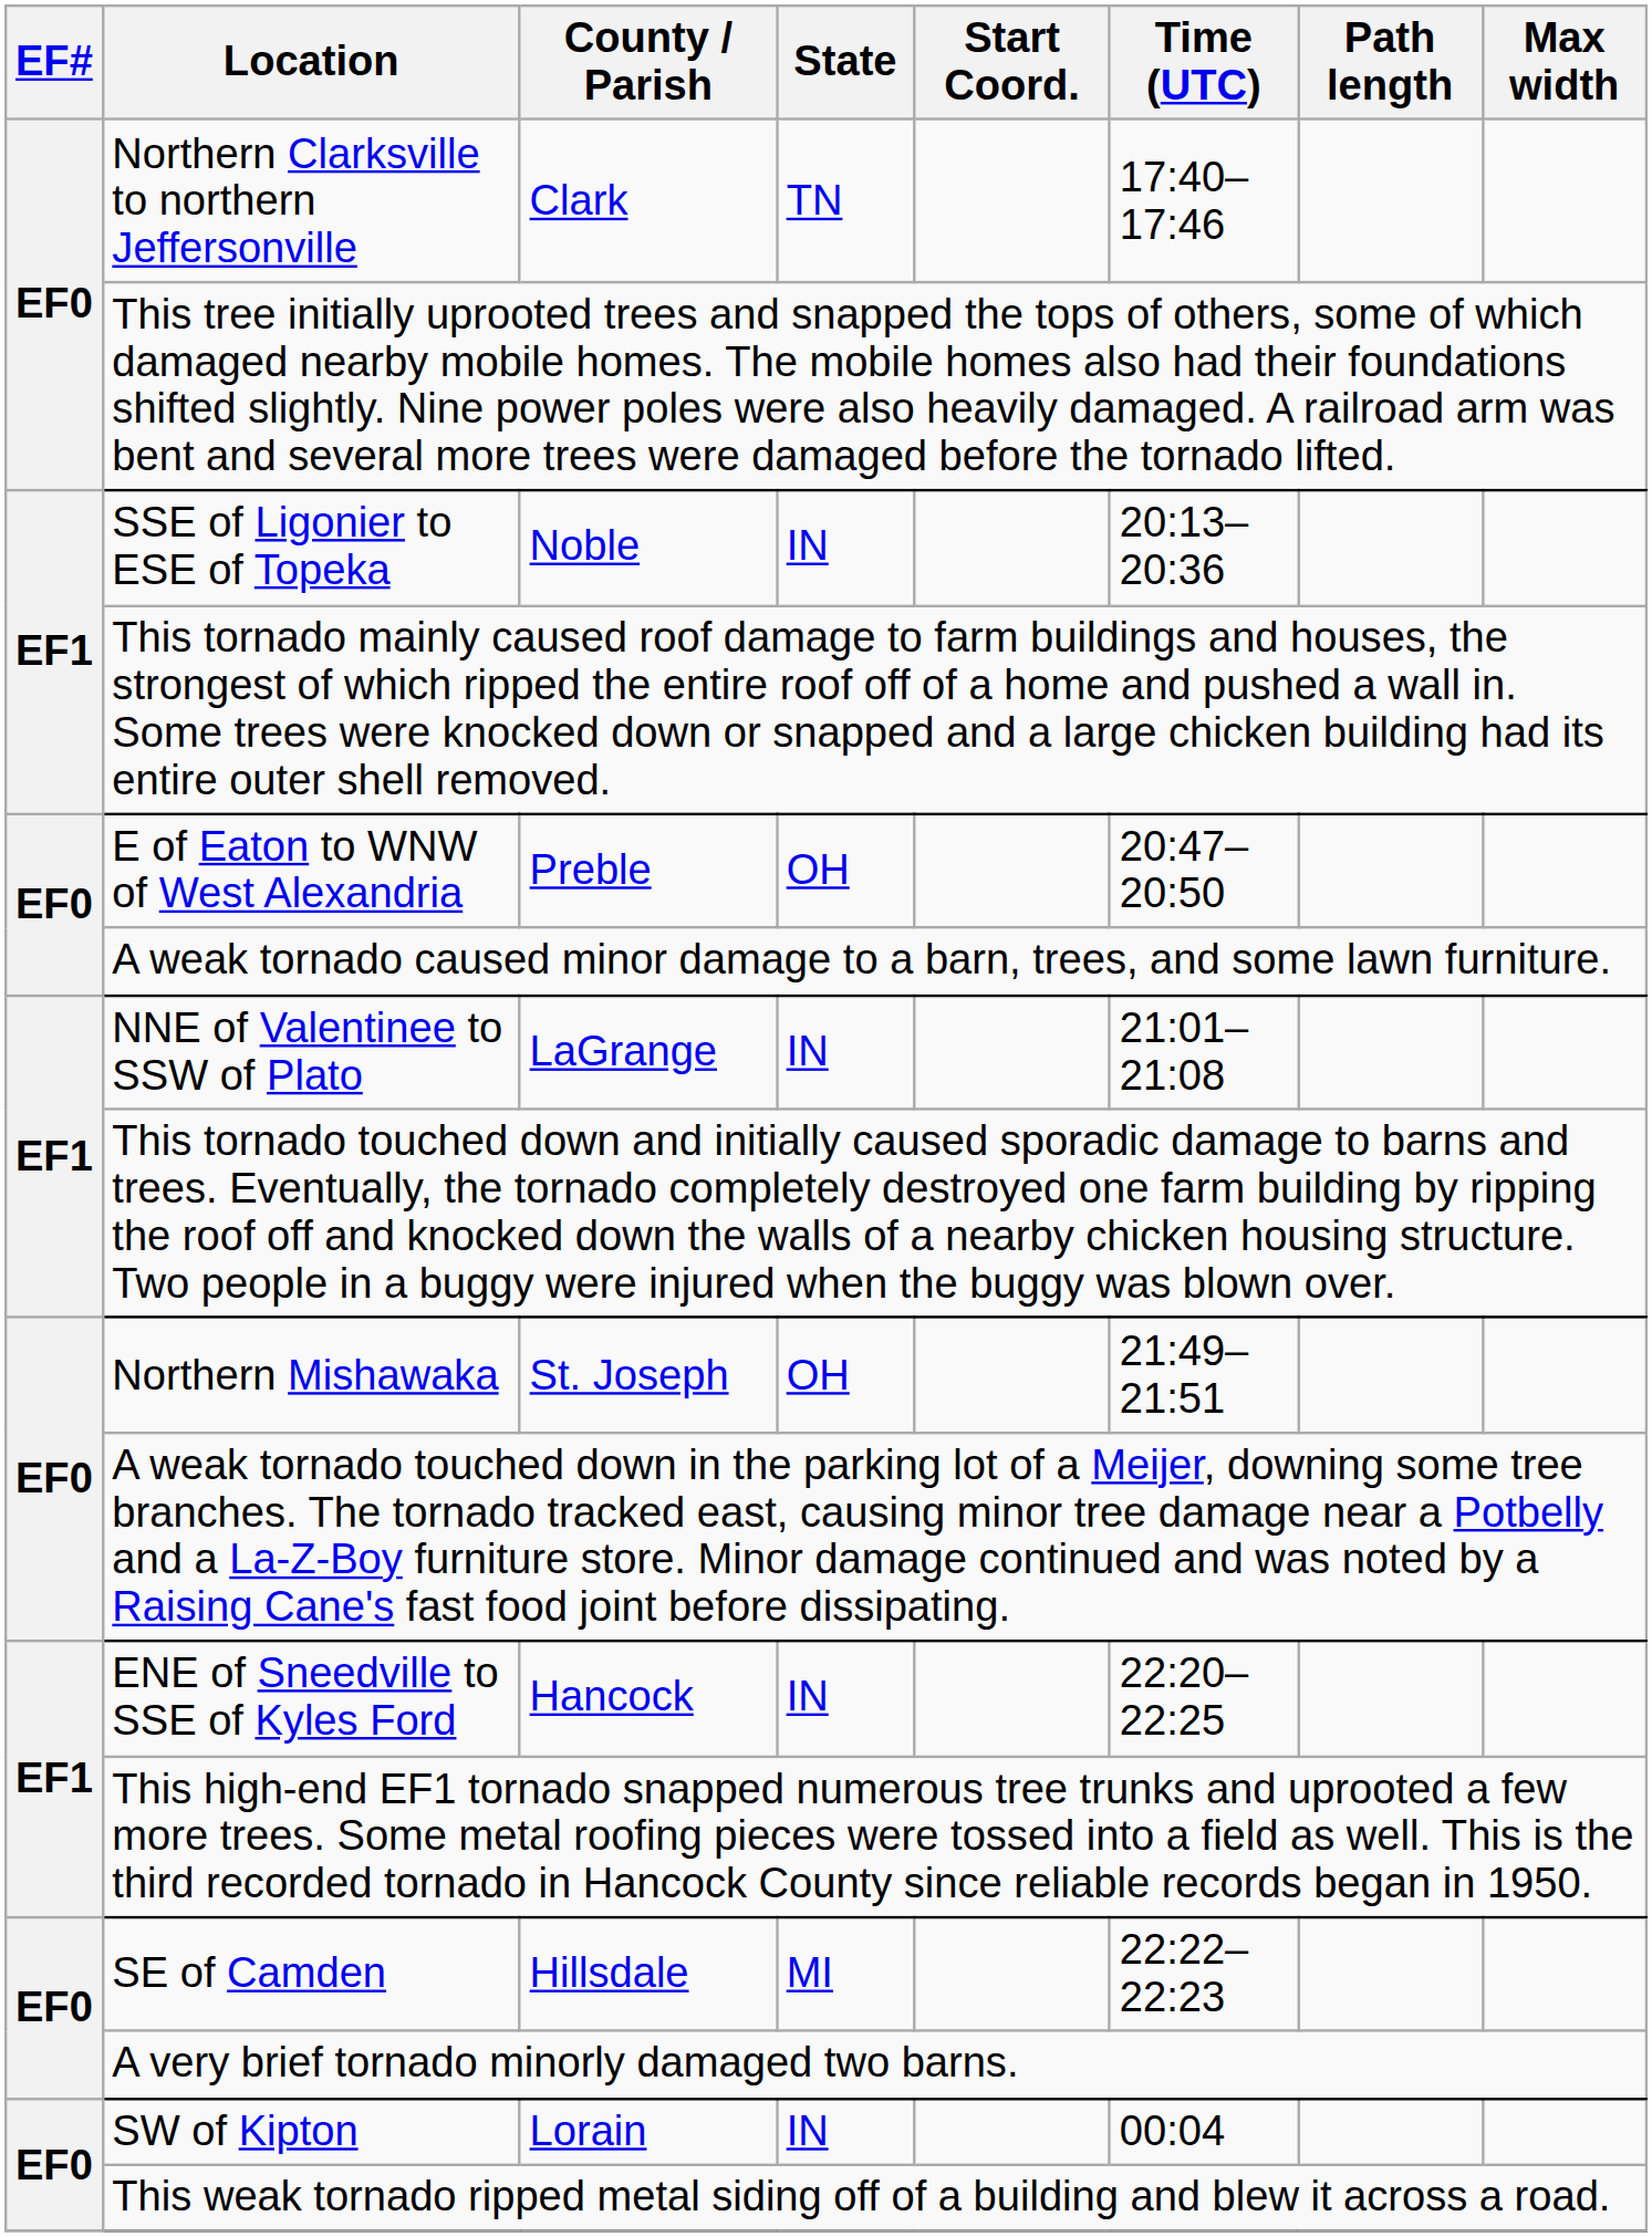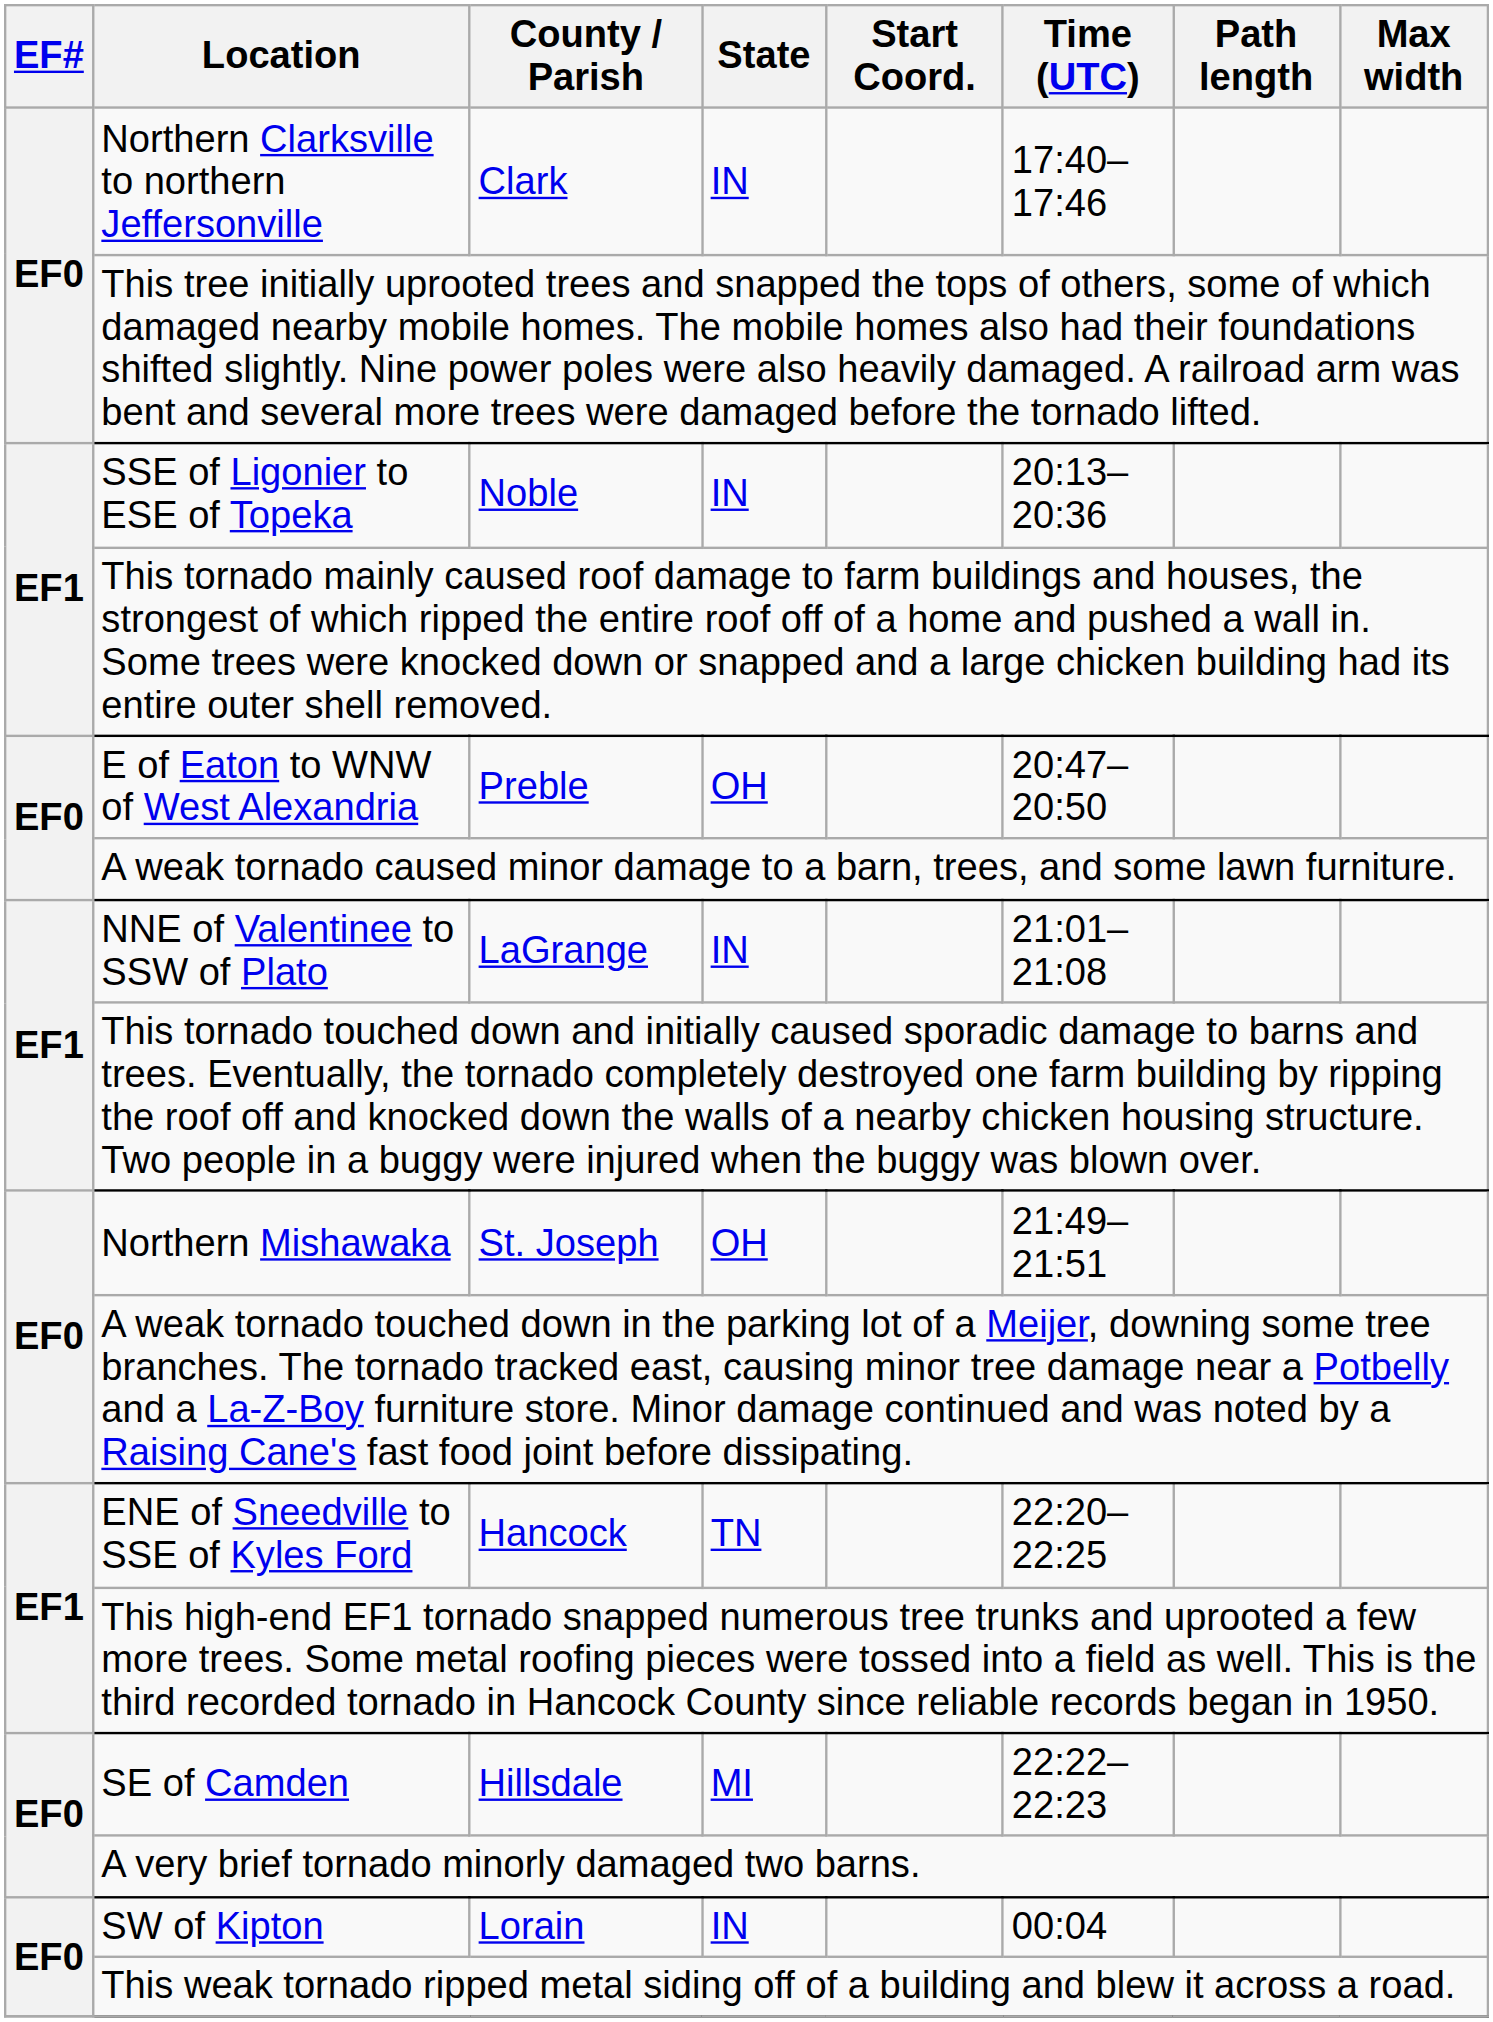Northern Clarksville to northern Jeffersonville | State: TN -> IN
ENE of Sneedville to SSE of Kyles Ford | State: IN -> TN
